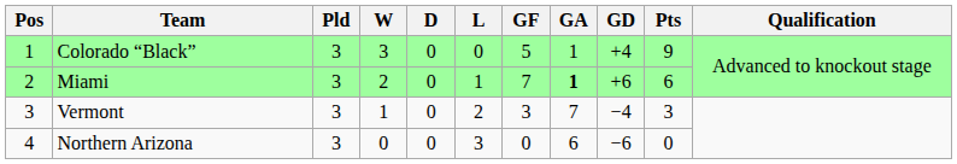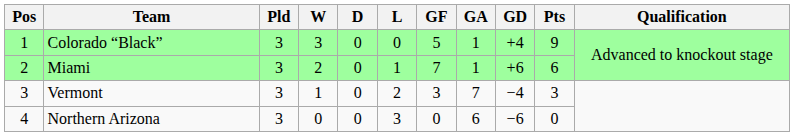Miami | GA: bold -> normal
